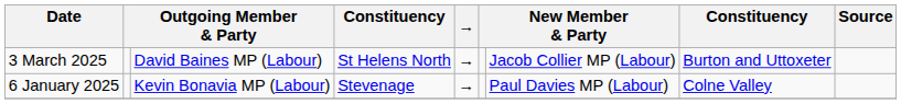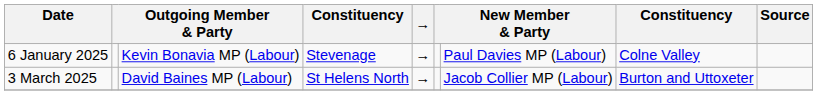rows swapped: 6 January 2025 <-> 3 March 2025
